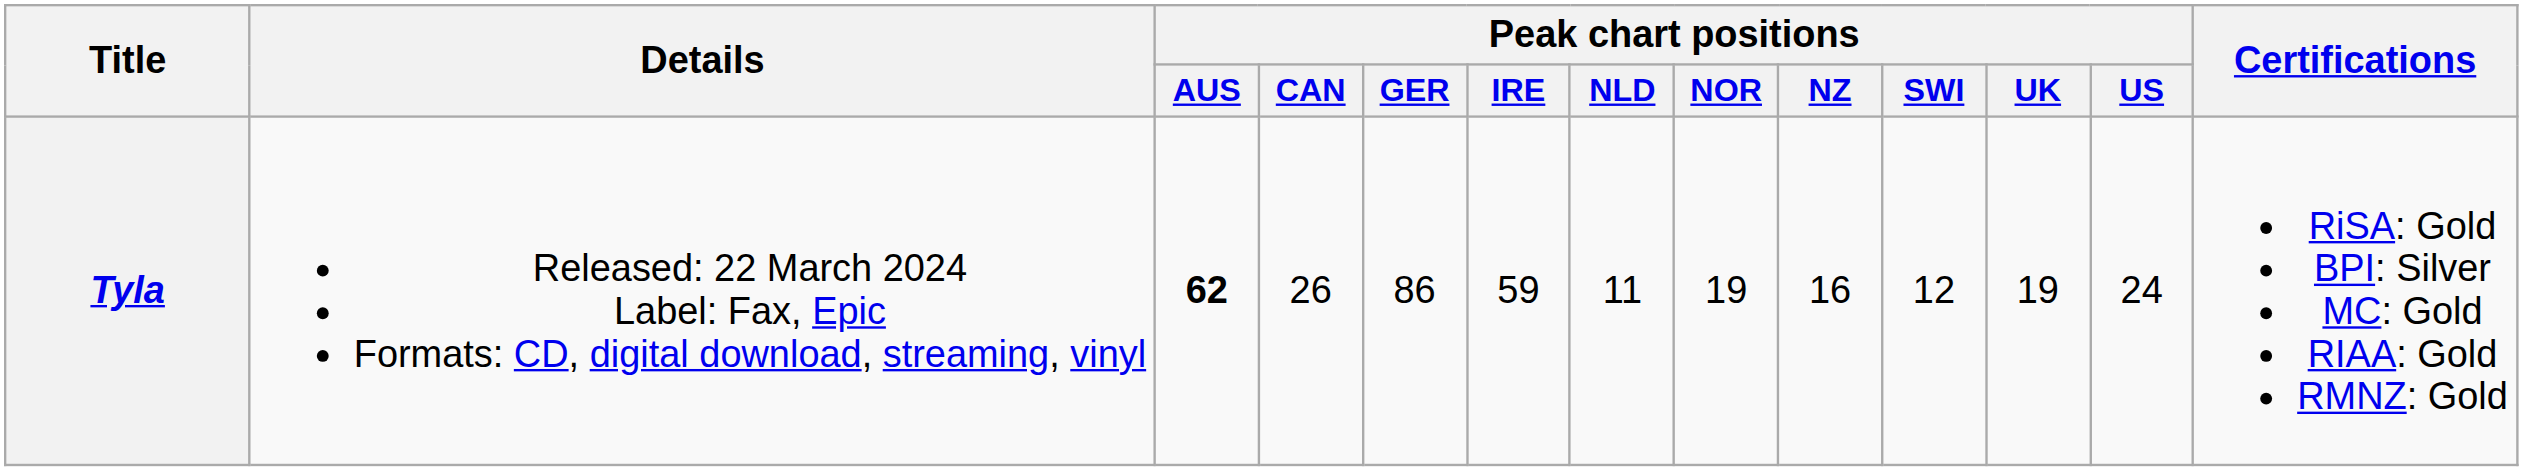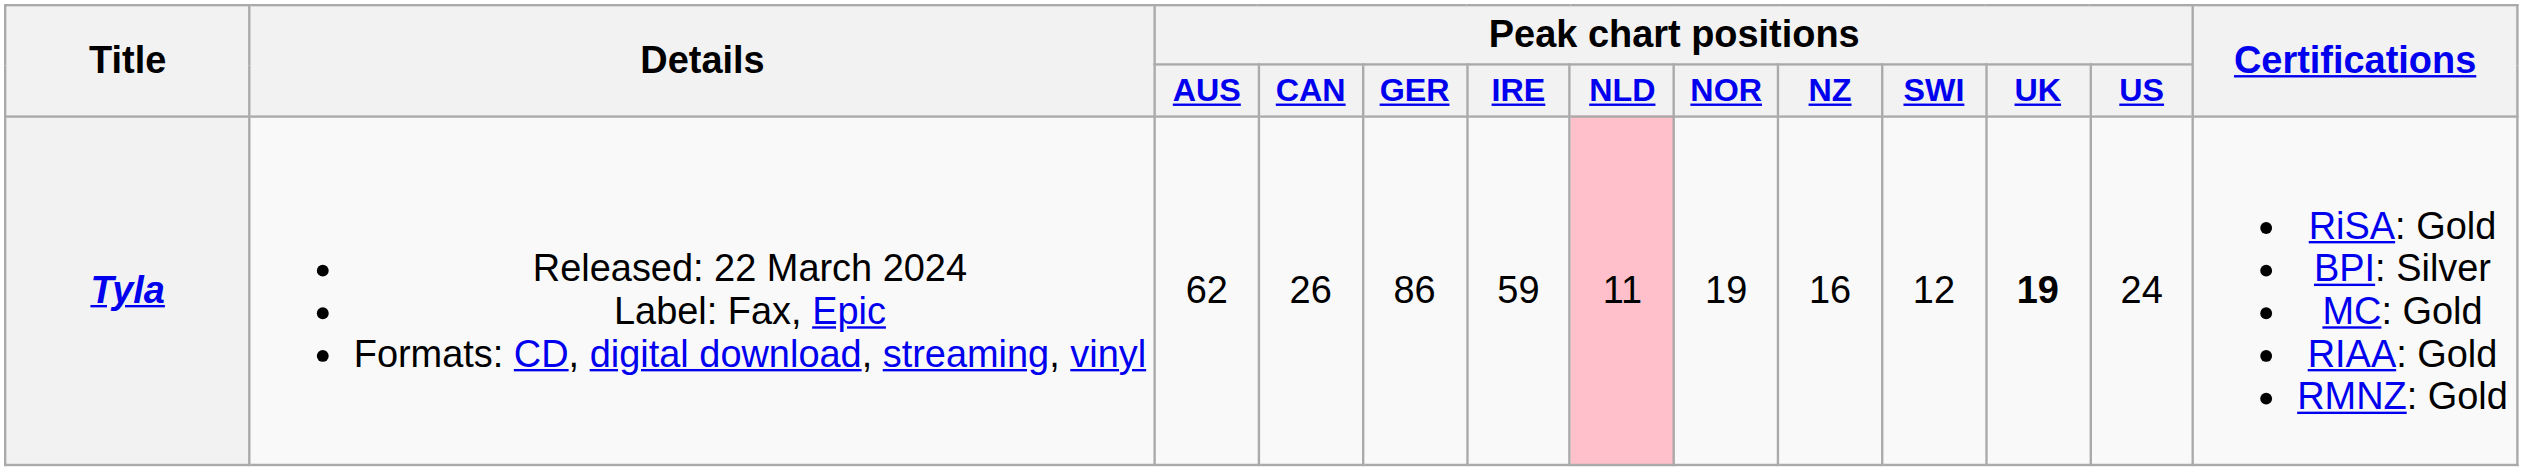Tyla | Peak chart positions / AUS: bold -> normal
Tyla | Peak chart positions / NLD: no background -> pink background
Tyla | Peak chart positions / UK: normal -> bold
